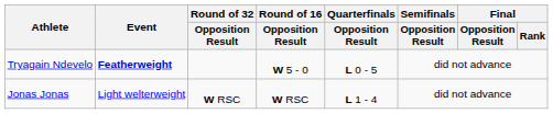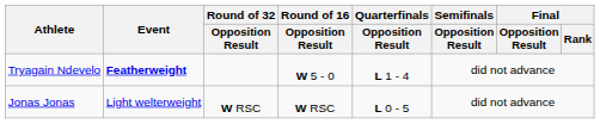Tryagain Ndevelo | Quarterfinals / Opposition Result: L 0 - 5 -> L 1 - 4
Jonas Jonas | Quarterfinals / Opposition Result: L 1 - 4 -> L 0 - 5
